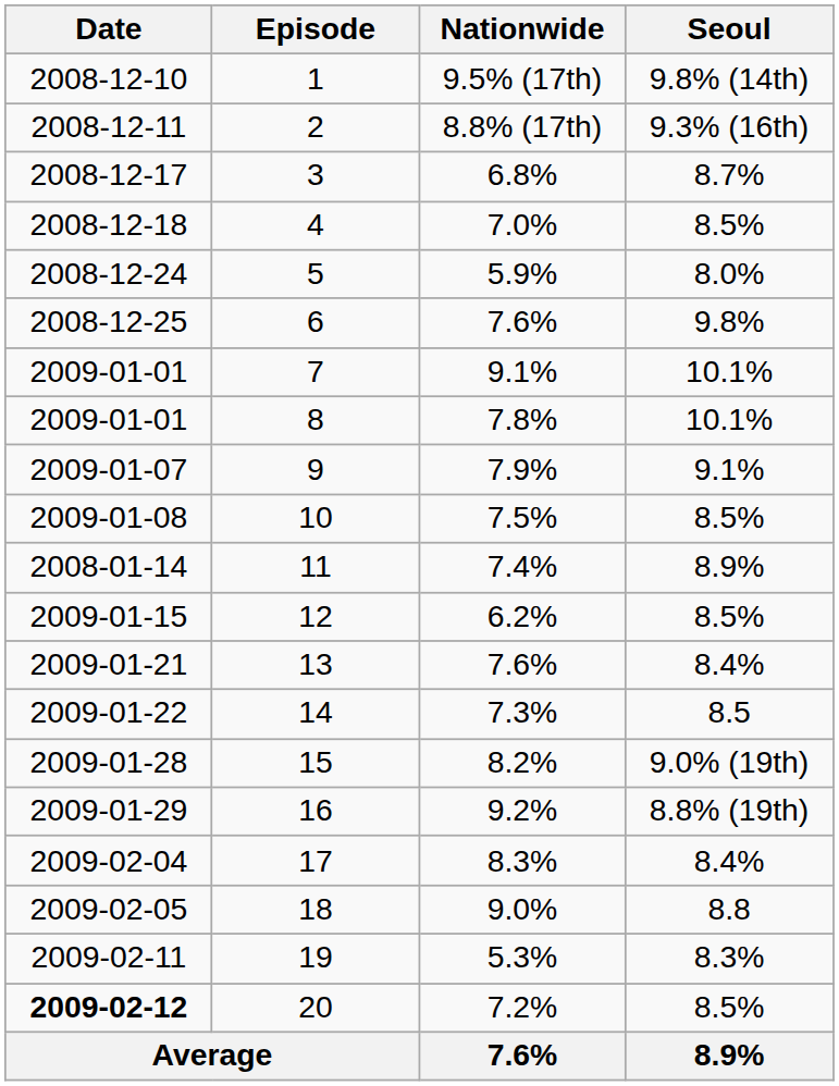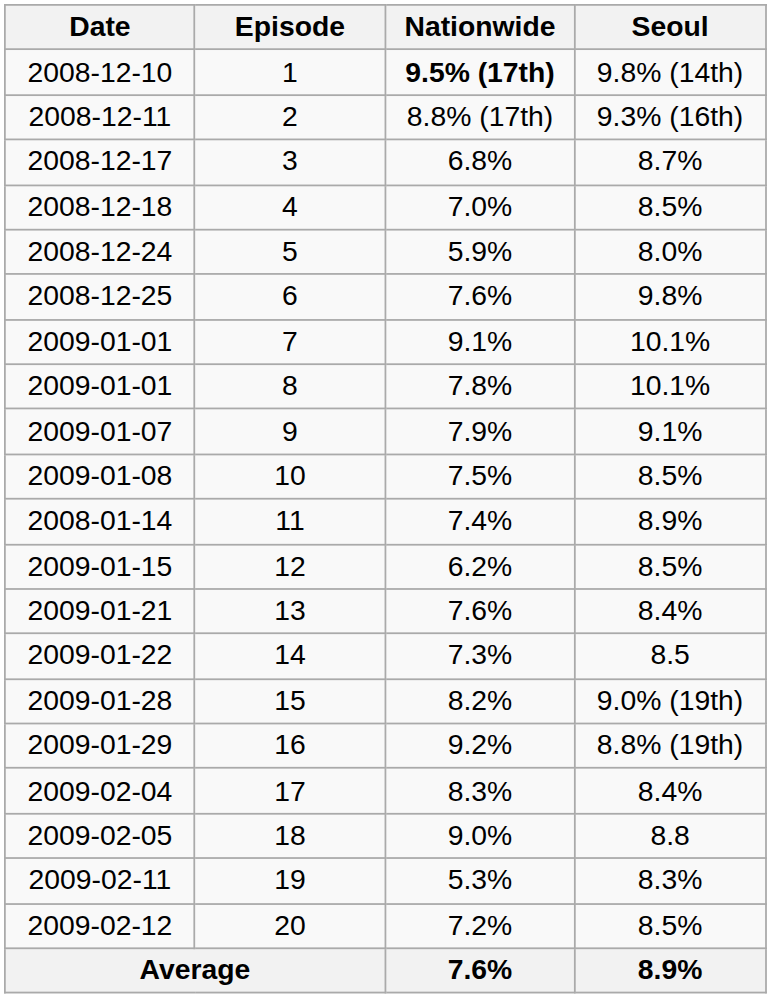1 | Nationwide: normal -> bold
20 | Date: bold -> normal
